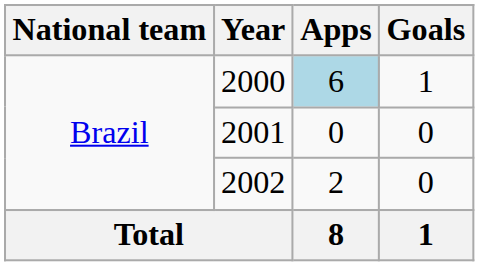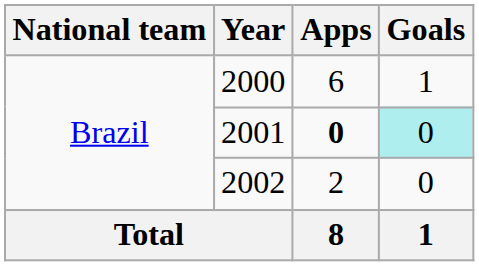2000 | Apps: lightblue background -> no background
2001 | Apps: normal -> bold
2001 | Goals: no background -> paleturquoise background
